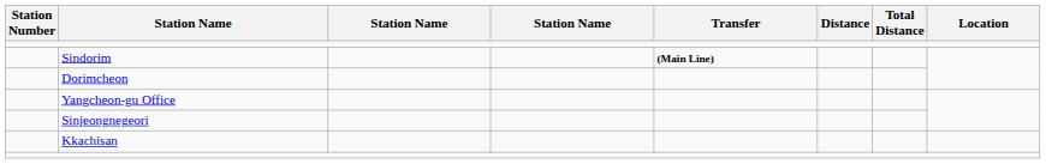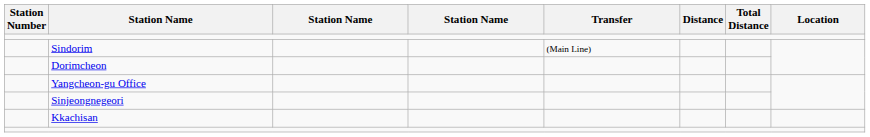Sindorim | Transfer: bold -> normal
